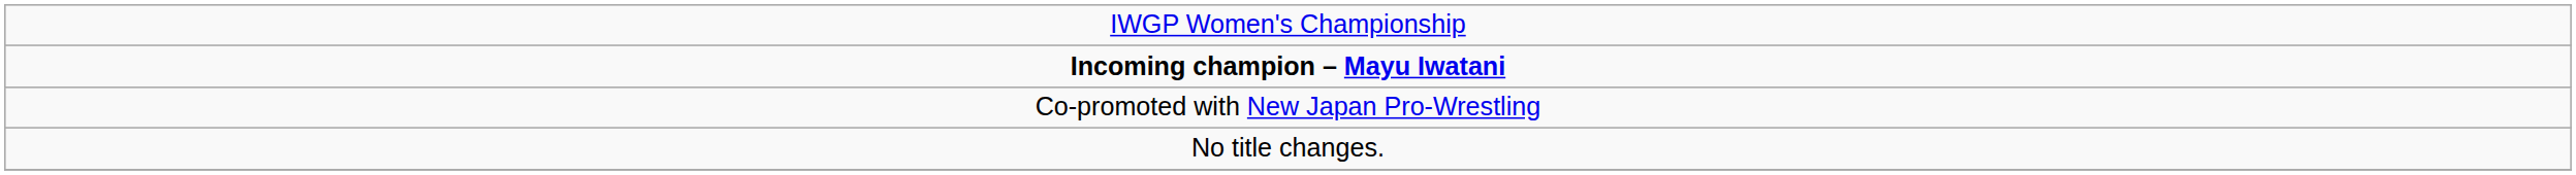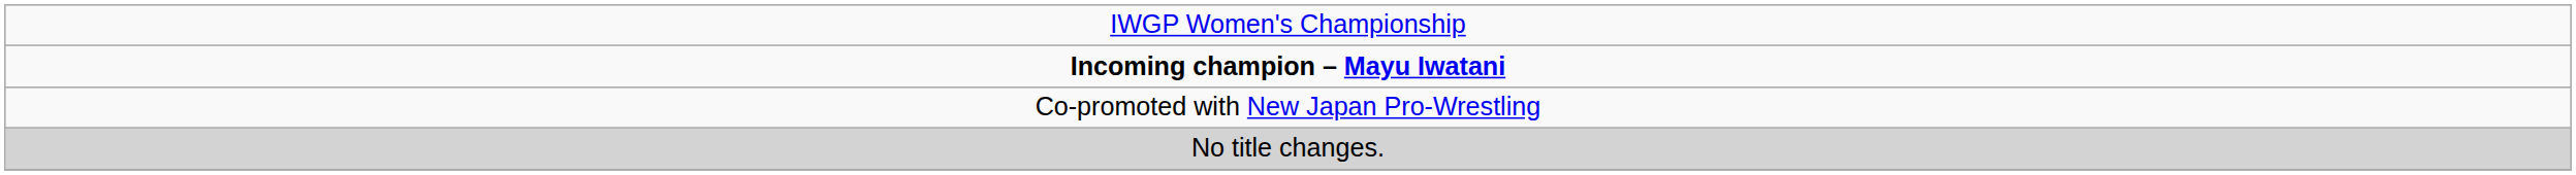No title changes. | column 1: no background -> lightgrey background
